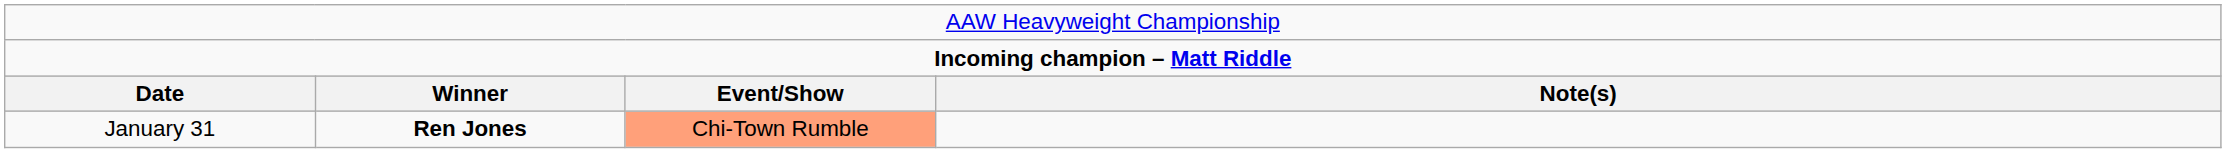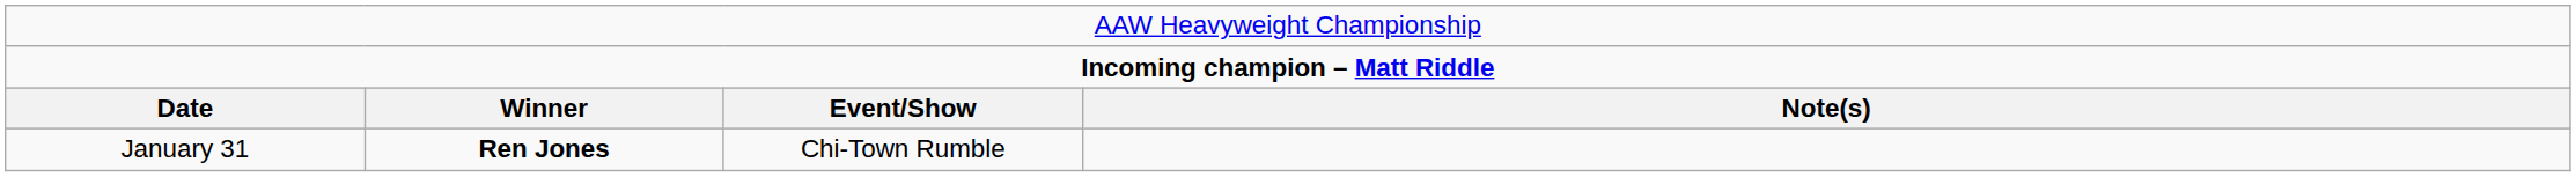January 31 | column 3: lightsalmon background -> no background
